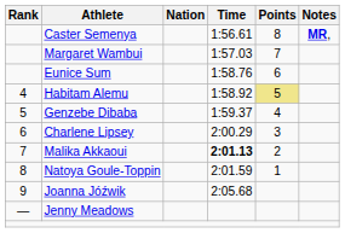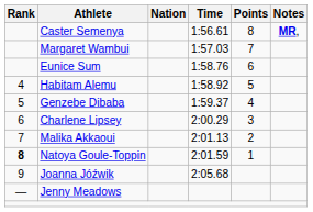Habitam Alemu | Points: khaki background -> no background
Malika Akkaoui | Time: bold -> normal
Natoya Goule-Toppin | Rank: normal -> bold
